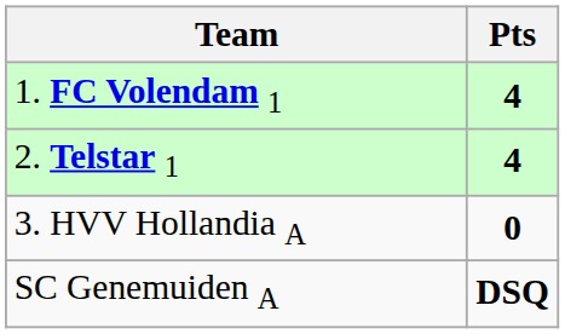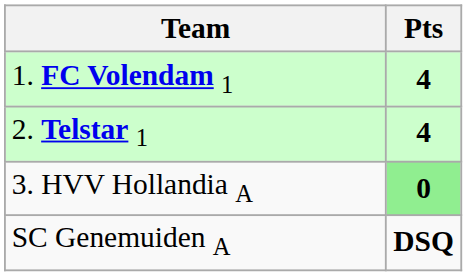3. HVV Hollandia A | Pts: no background -> lightgreen background
